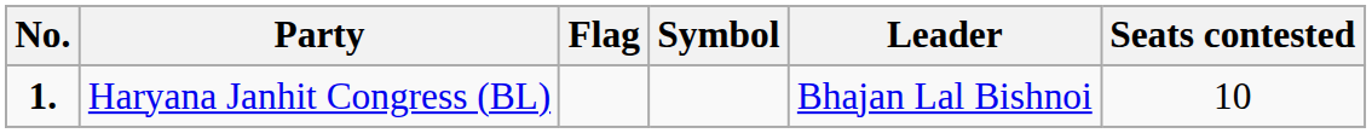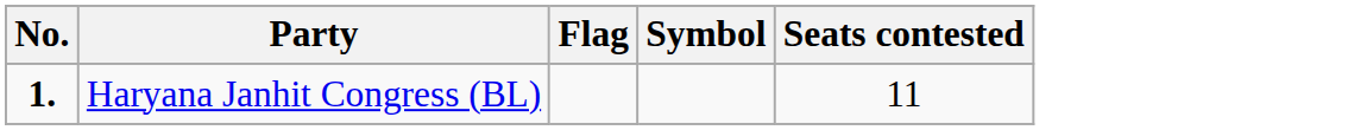- column: Leader | Bhajan Lal Bishnoi
Haryana Janhit Congress (BL) | Seats contested: 10 -> 11
